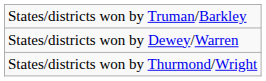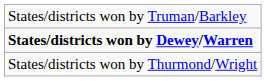row 2 | column 1: normal -> bold
